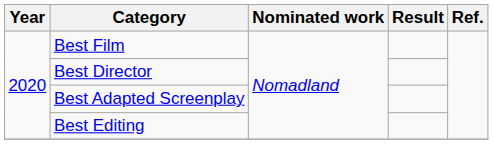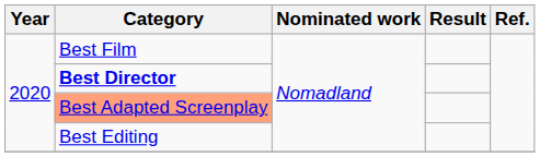Best Director | Category: normal -> bold
Best Adapted Screenplay | Category: no background -> lightsalmon background
